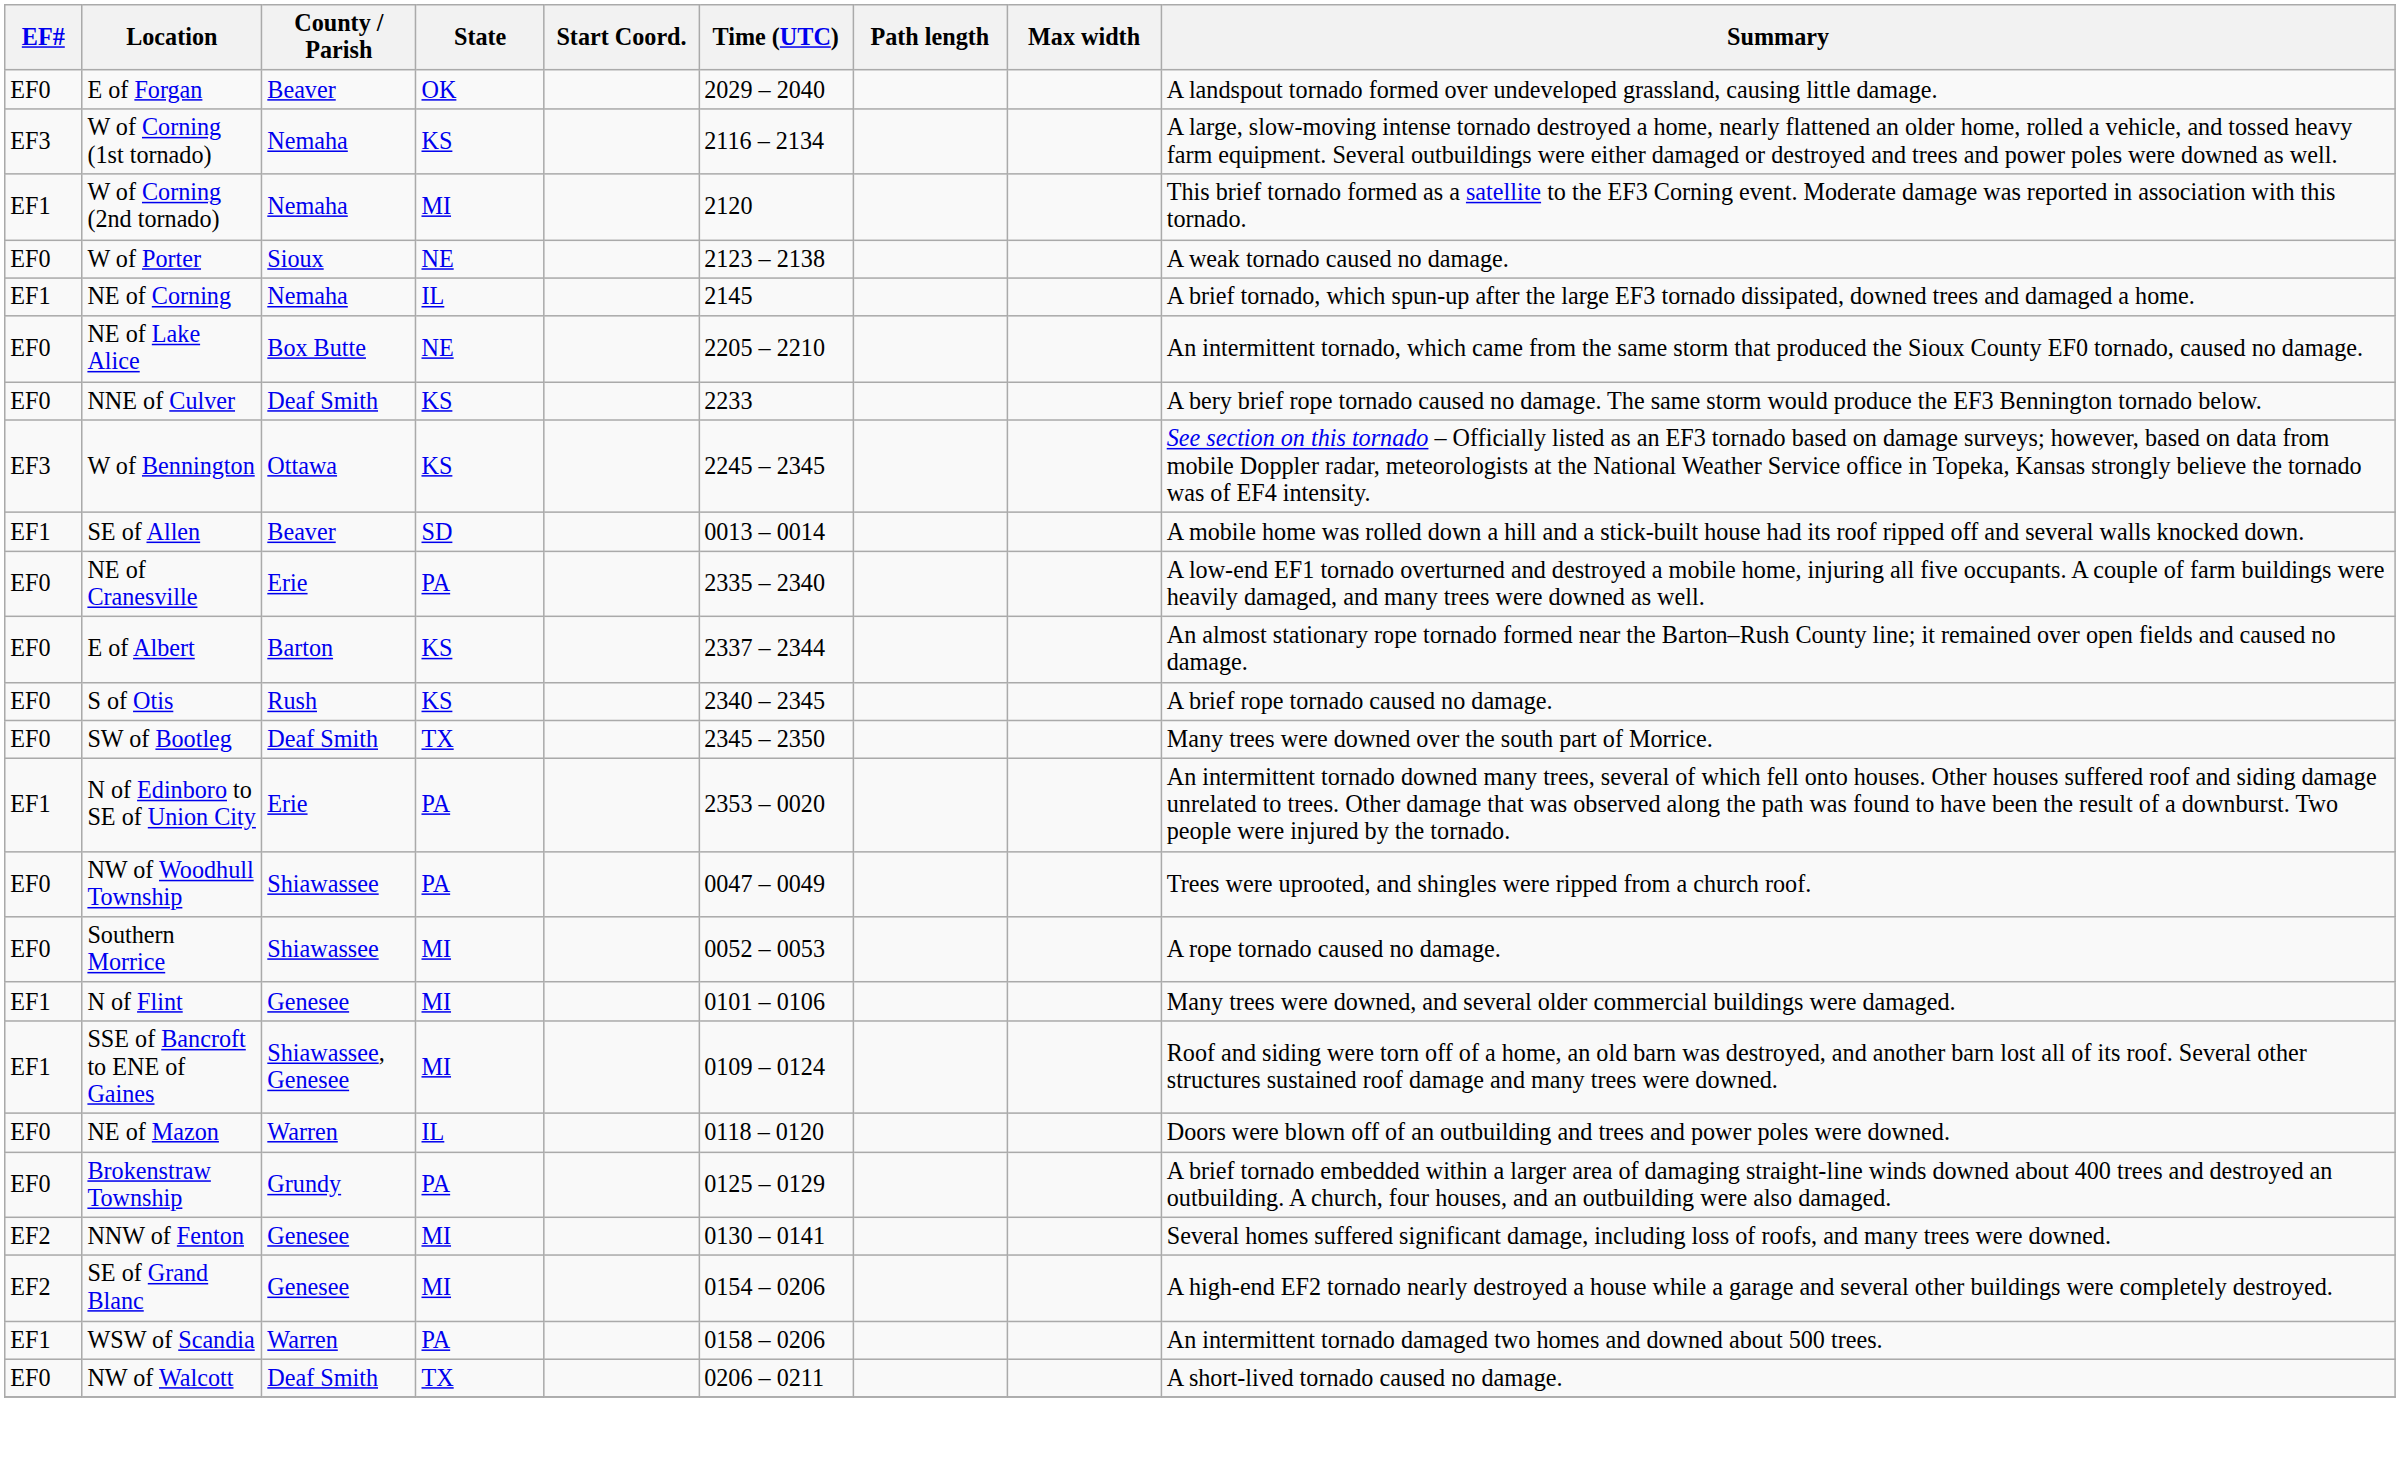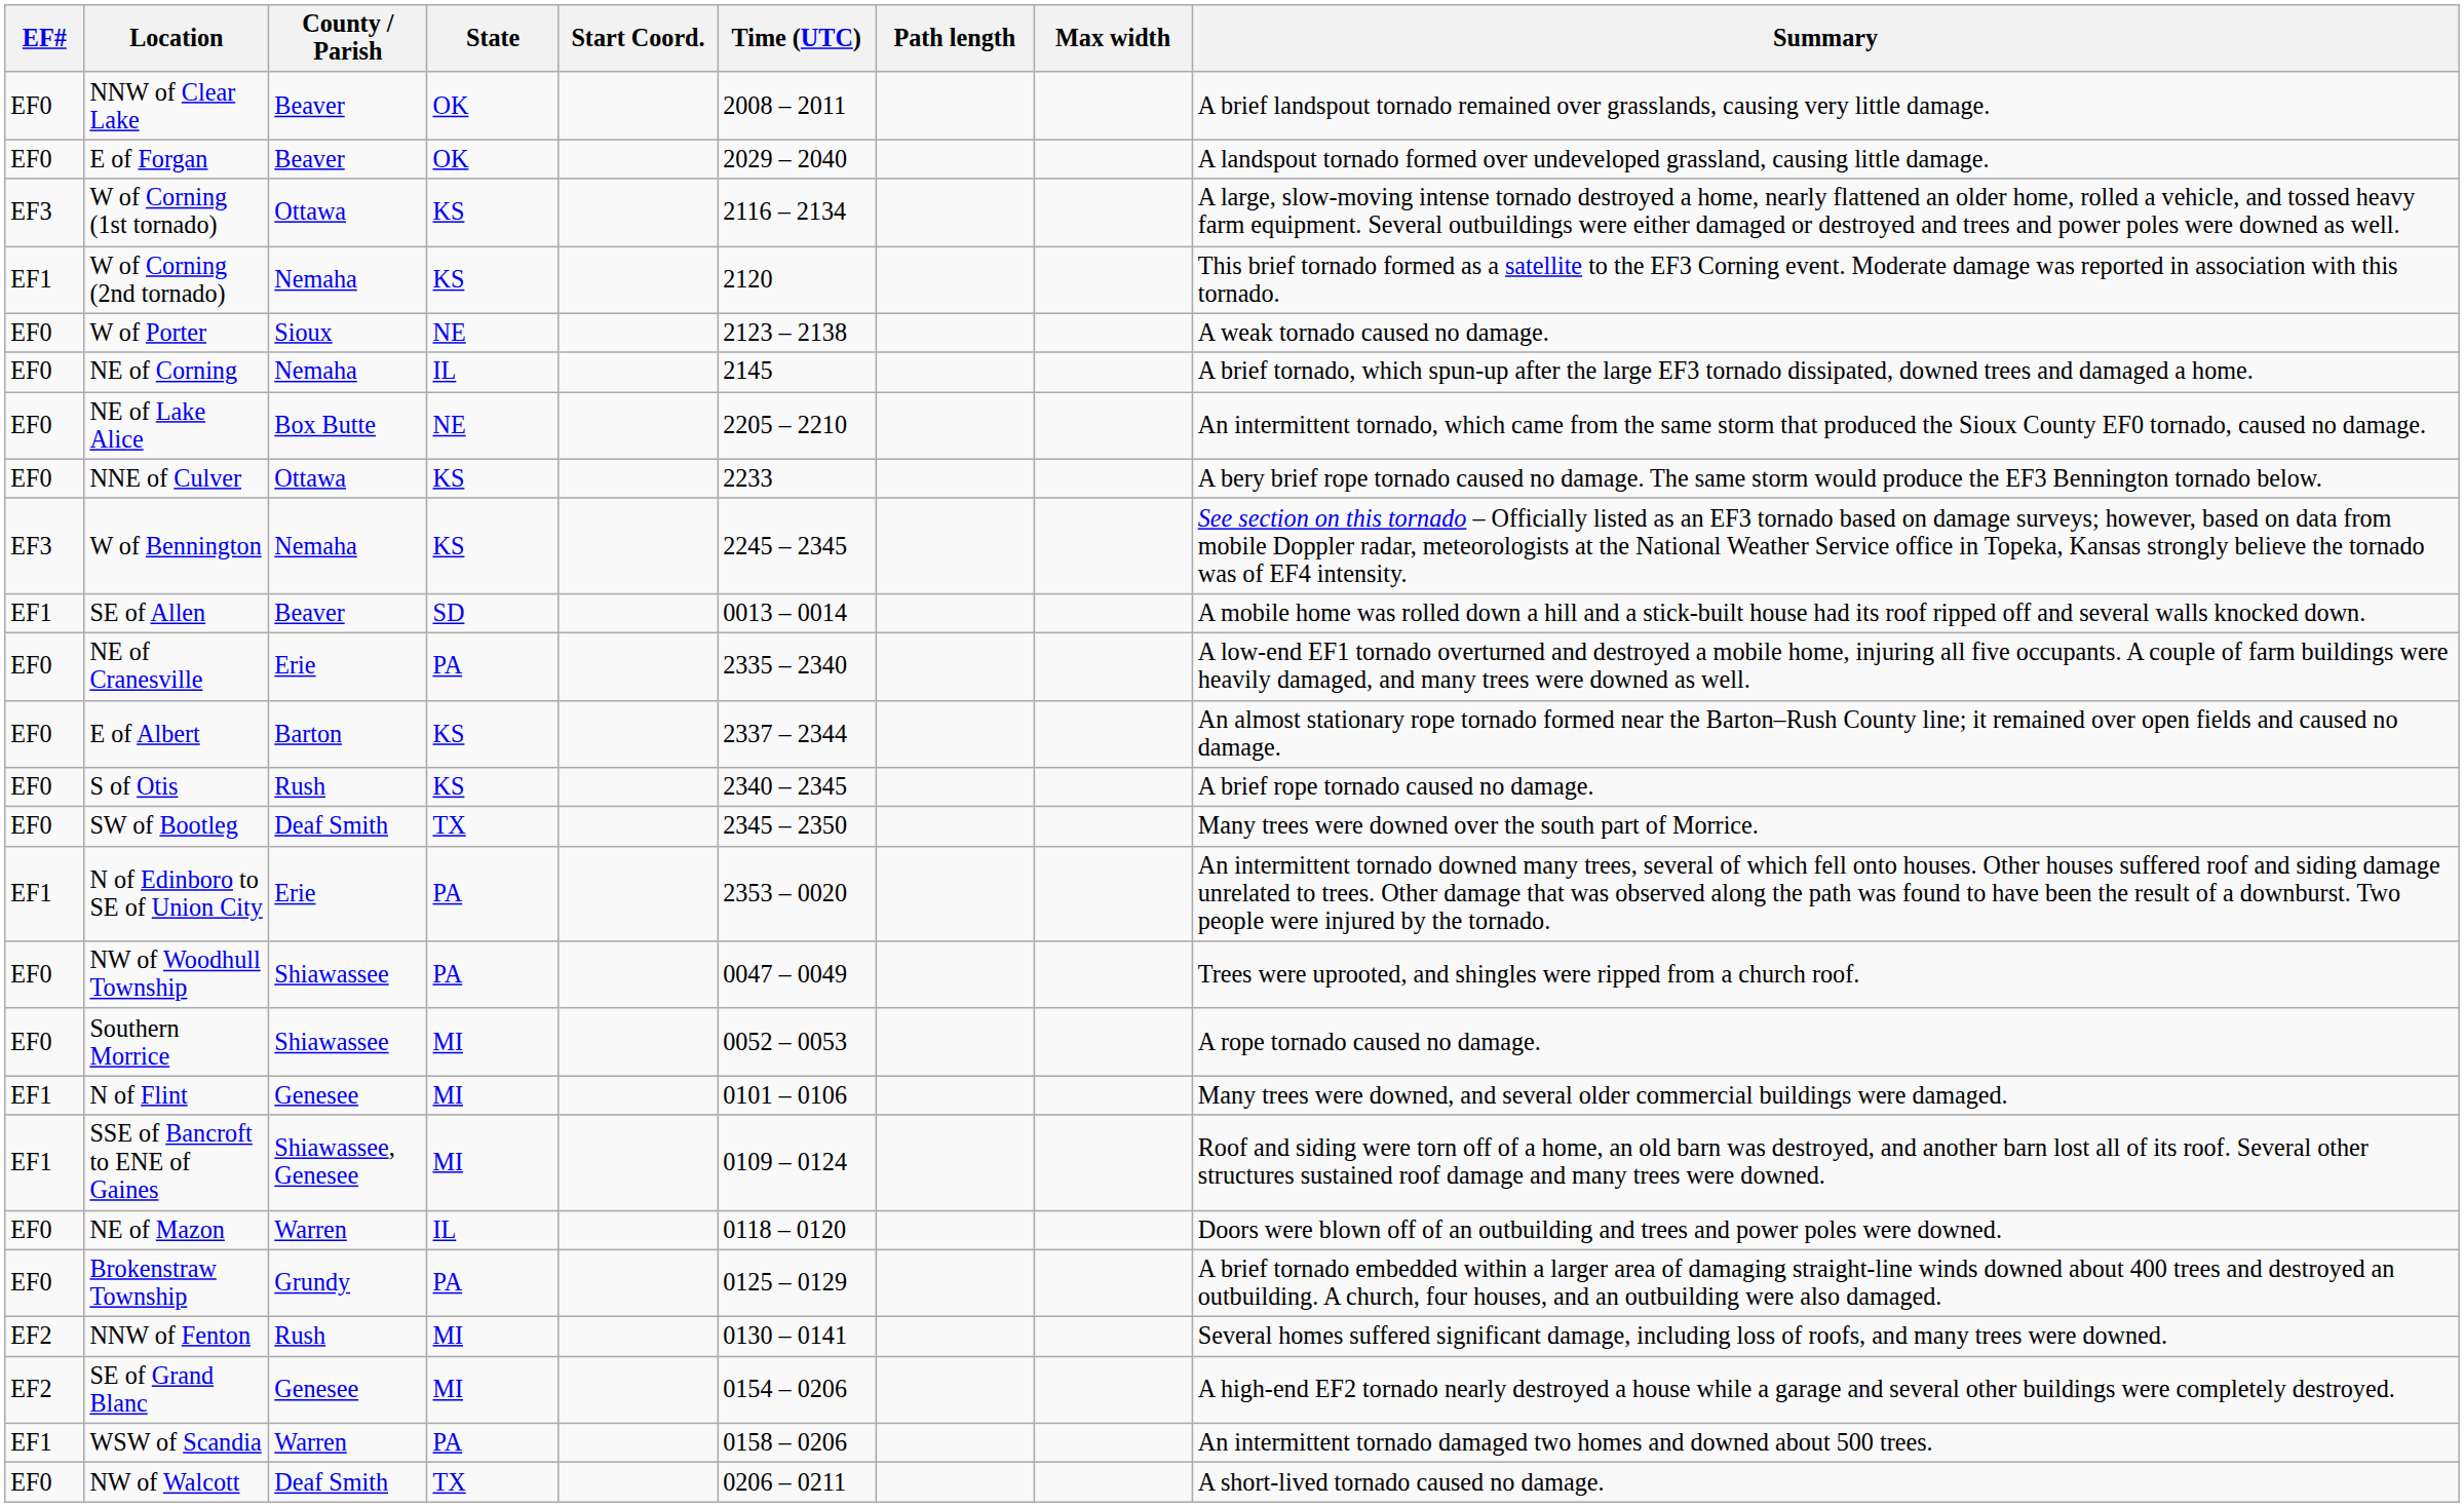+ row: EF0 | NNW of Clear Lake | Beaver | OK | 2008 – 2011 | A brief landspout tornado remained over grasslands, causing very little damage.
W of Corning (1st tornado) | County / Parish: Nemaha -> Ottawa
W of Corning (2nd tornado) | State: MI -> KS
NE of Corning | EF#: EF1 -> EF0
NNE of Culver | County / Parish: Deaf Smith -> Ottawa
W of Bennington | County / Parish: Ottawa -> Nemaha
NNW of Fenton | County / Parish: Genesee -> Rush
